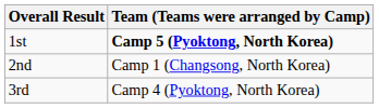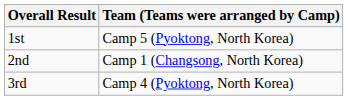1st | Team (Teams were arranged by Camp): bold -> normal
